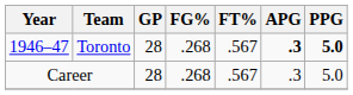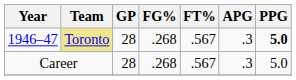1946–47 | Team: no background -> khaki background
1946–47 | APG: bold -> normal
